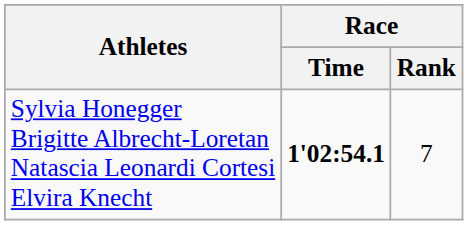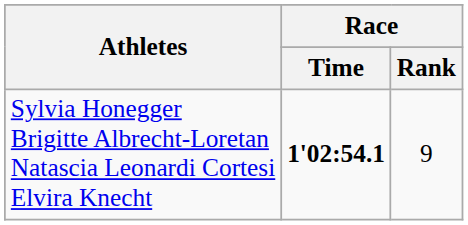row 3 | Race / Rank: 7 -> 9
